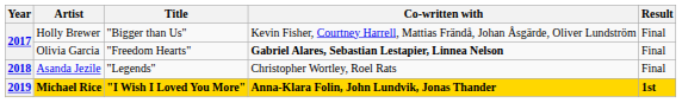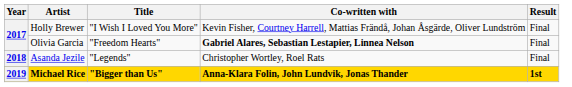Holly Brewer | Title: "Bigger than Us" -> "I Wish I Loved You More"
Michael Rice | Title: "I Wish I Loved You More" -> "Bigger than Us"
